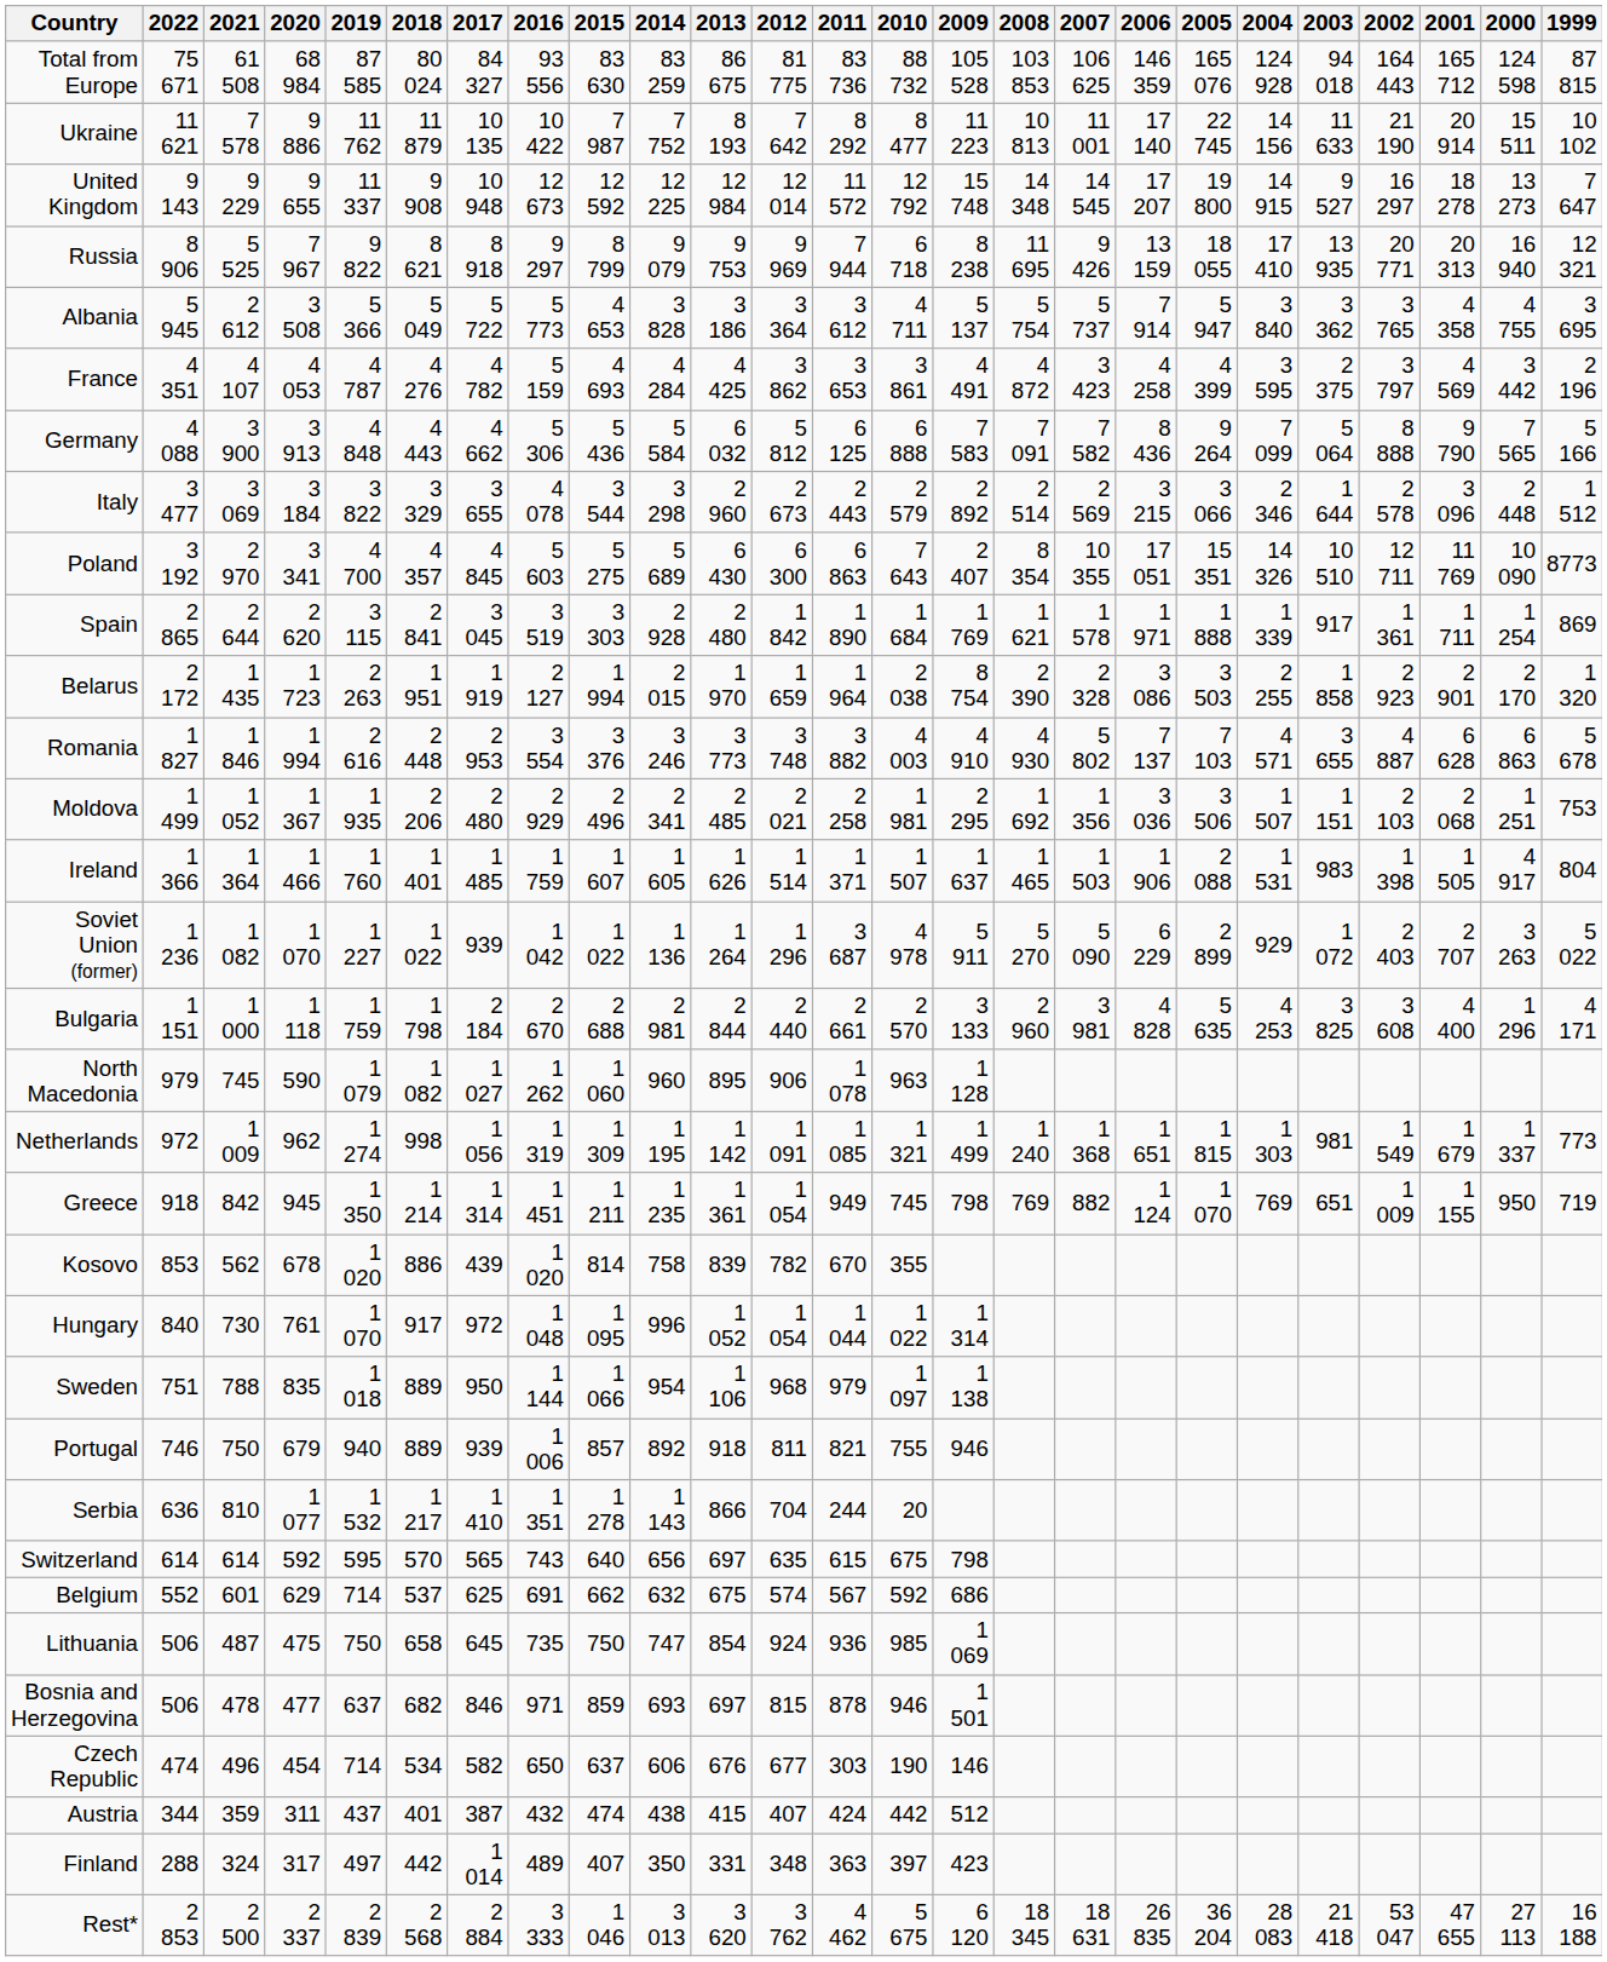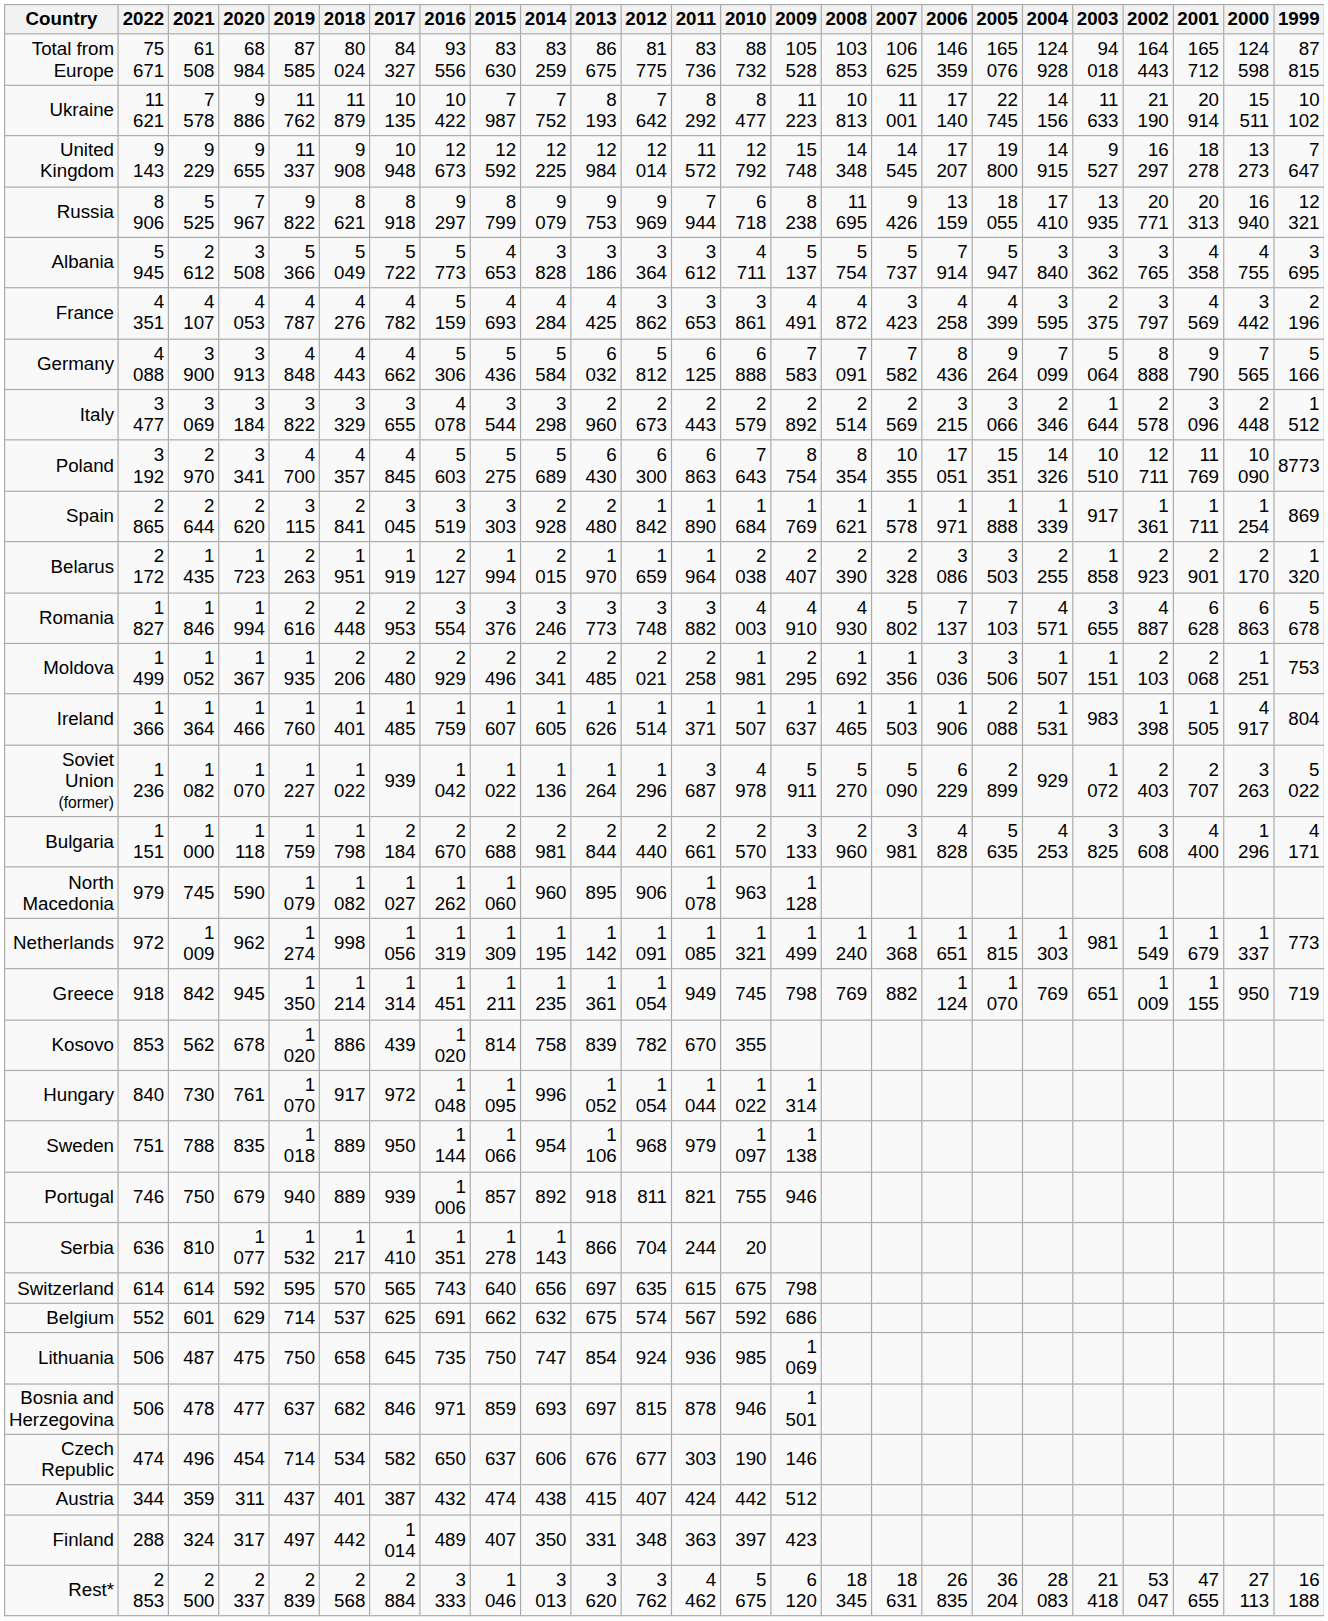Poland | 2009: 2 407 -> 8 754
Belarus | 2009: 8 754 -> 2 407
